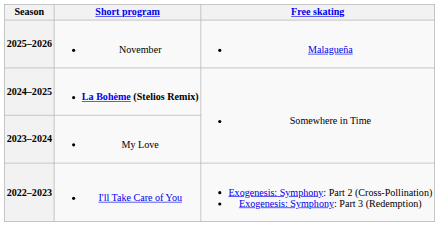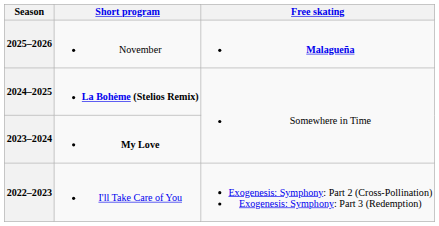2025–2026 | Free skating: normal -> bold
2023–2024 | Short program: normal -> bold
